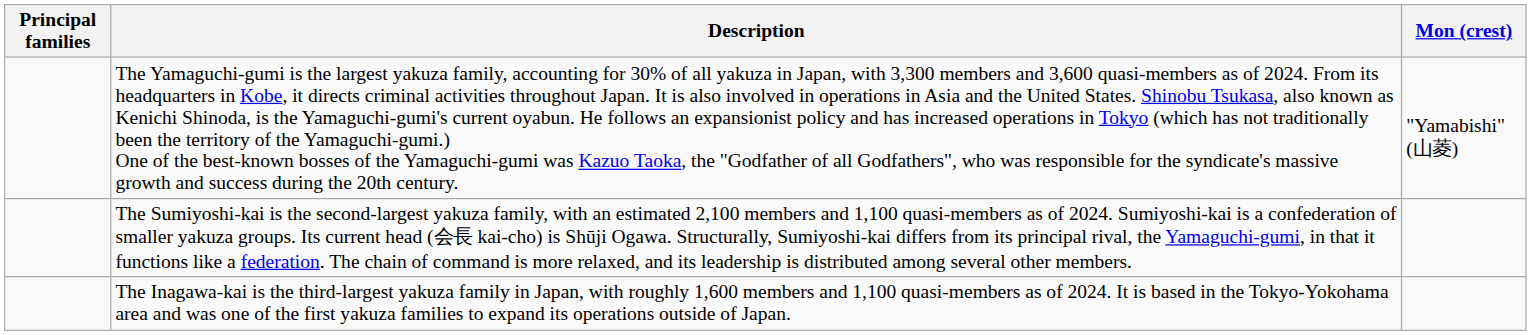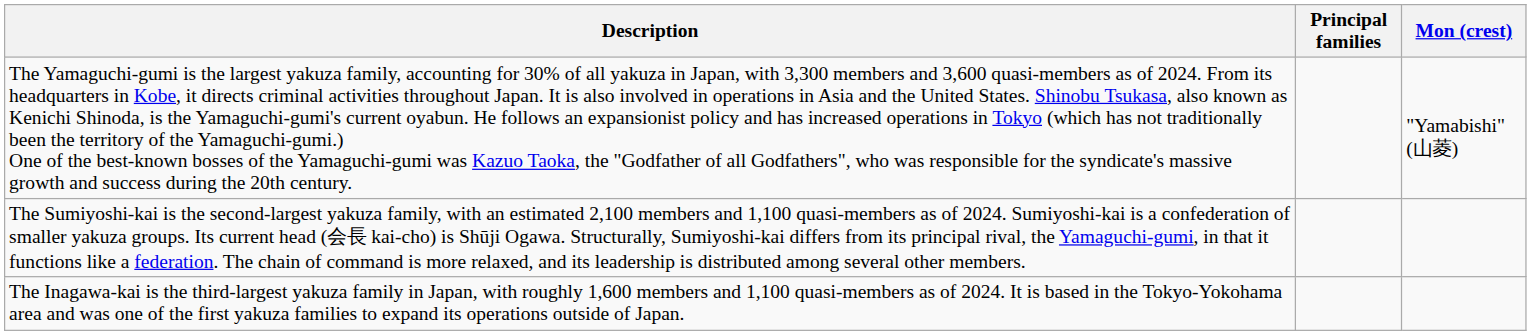columns swapped: Principal families <-> Description
